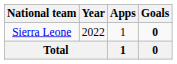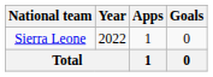Sierra Leone | Goals: bold -> normal
